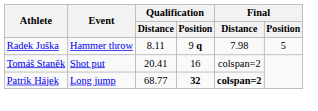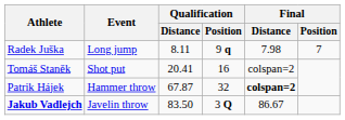Radek Juška | Event: Hammer throw -> Long jump
Radek Juška | Final / Position: 5 -> 7
Patrik Hájek | Event: Long jump -> Hammer throw
Patrik Hájek | Qualification / Distance: 68.77 -> 67.87
Patrik Hájek | Qualification / Position: bold -> normal
+ row: Jakub Vadlejch | Javelin throw | 83.50 | 3 Q | 86.67
